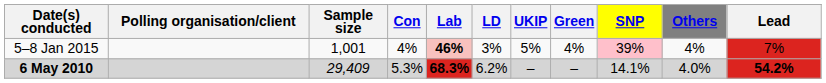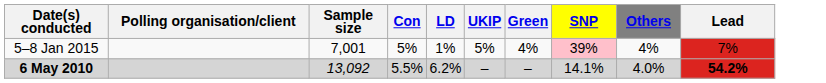- column: Lab | 46% | 68.3%
5–8 Jan 2015 | Sample size: 1,001 -> 7,001
5–8 Jan 2015 | Con: 4% -> 5%
5–8 Jan 2015 | LD: 3% -> 1%
6 May 2010 | Sample size: 29,409 -> 13,092
6 May 2010 | Con: 5.3% -> 5.5%
